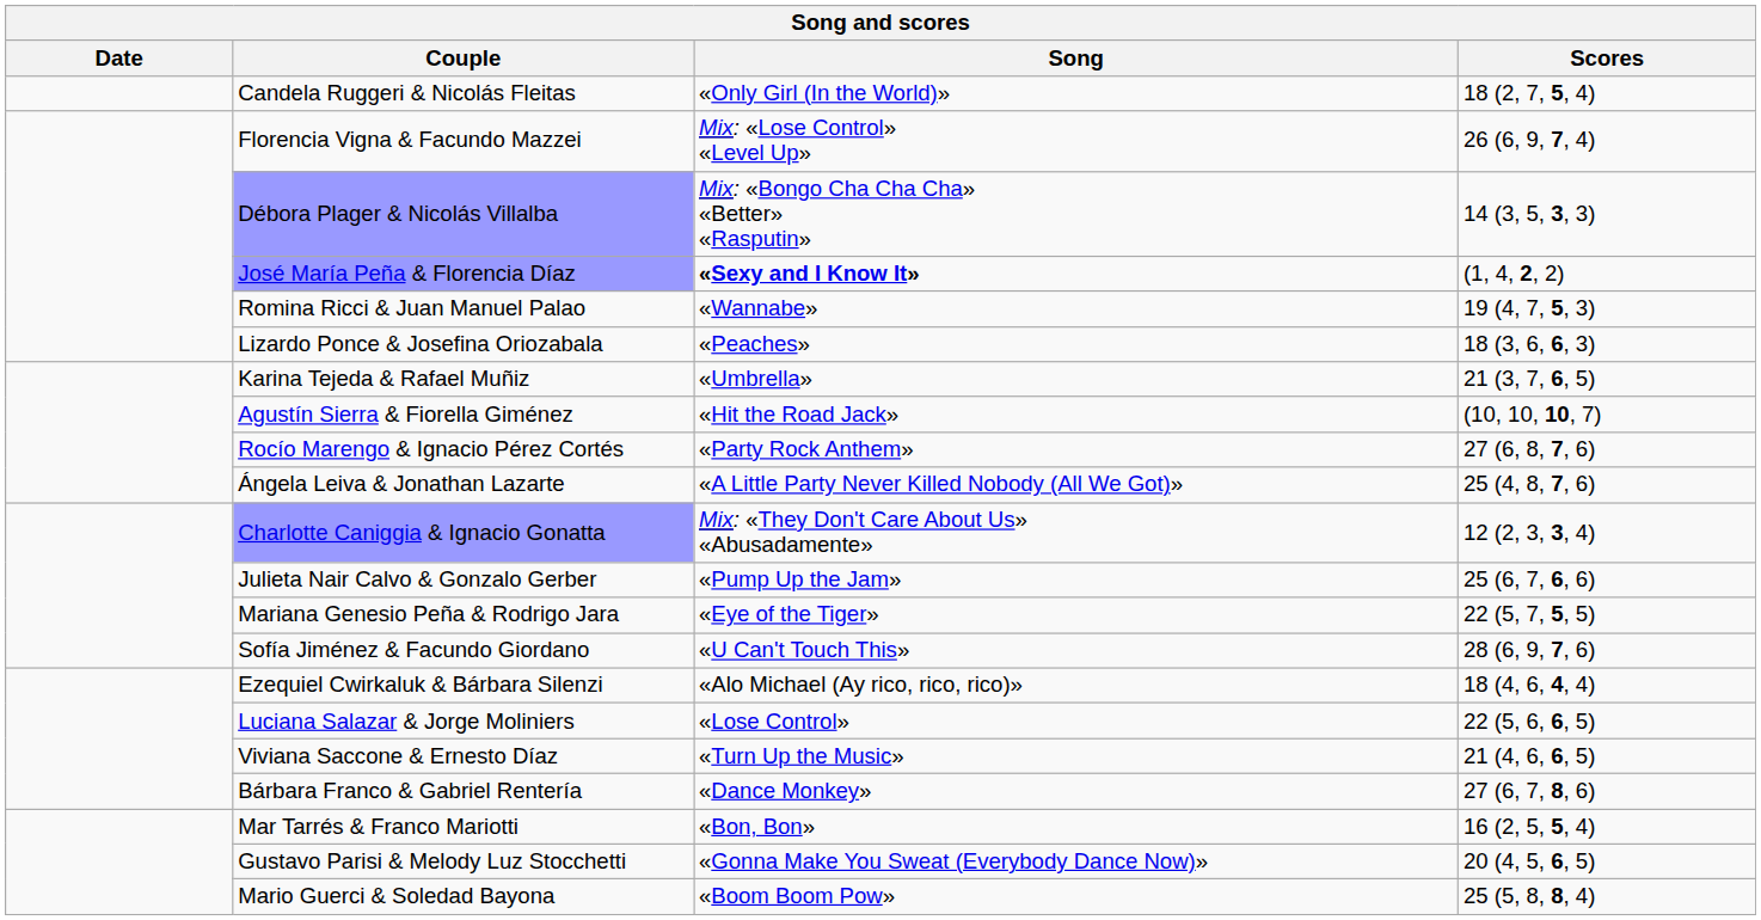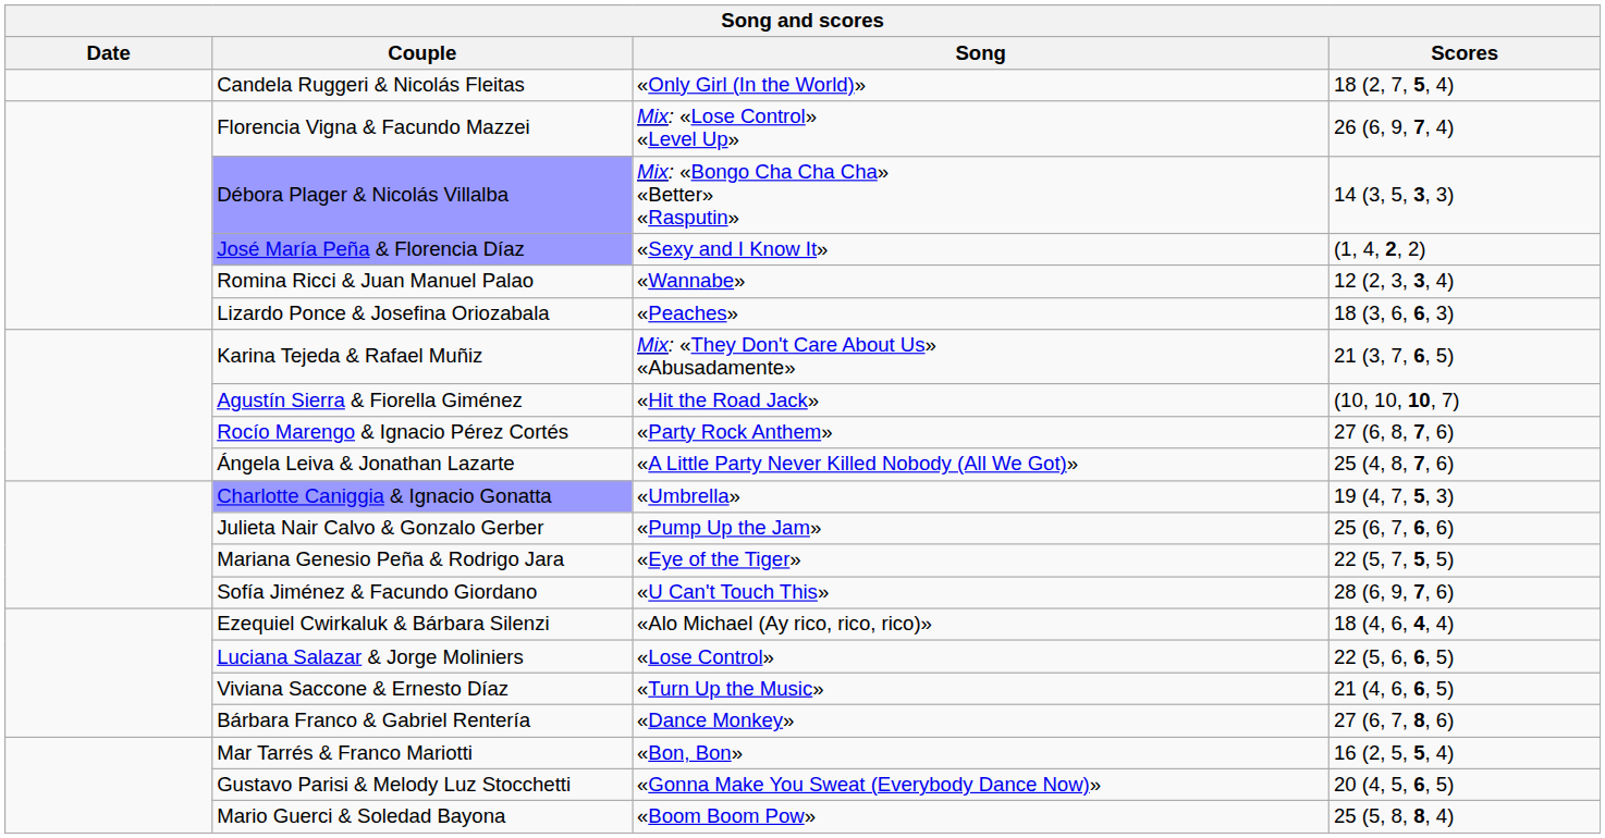José María Peña & Florencia Díaz | Song: bold -> normal
Romina Ricci & Juan Manuel Palao | Scores: 19 (4, 7, 5, 3) -> 12 (2, 3, 3, 4)
Karina Tejeda & Rafael Muñiz | Song: «Umbrella» -> Mix: «They Don't Care About Us» «Abusadamente»
Charlotte Caniggia & Ignacio Gonatta | Song: Mix: «They Don't Care About Us» «Abusadamente» -> «Umbrella»
Charlotte Caniggia & Ignacio Gonatta | Scores: 12 (2, 3, 3, 4) -> 19 (4, 7, 5, 3)
